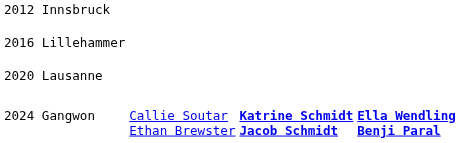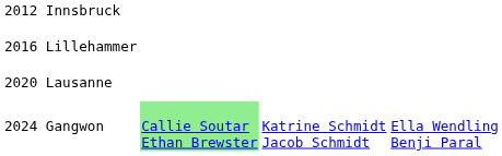2024 Gangwon | column 2: no background -> lightgreen background
2024 Gangwon | column 3: bold -> normal
2024 Gangwon | column 4: bold -> normal
